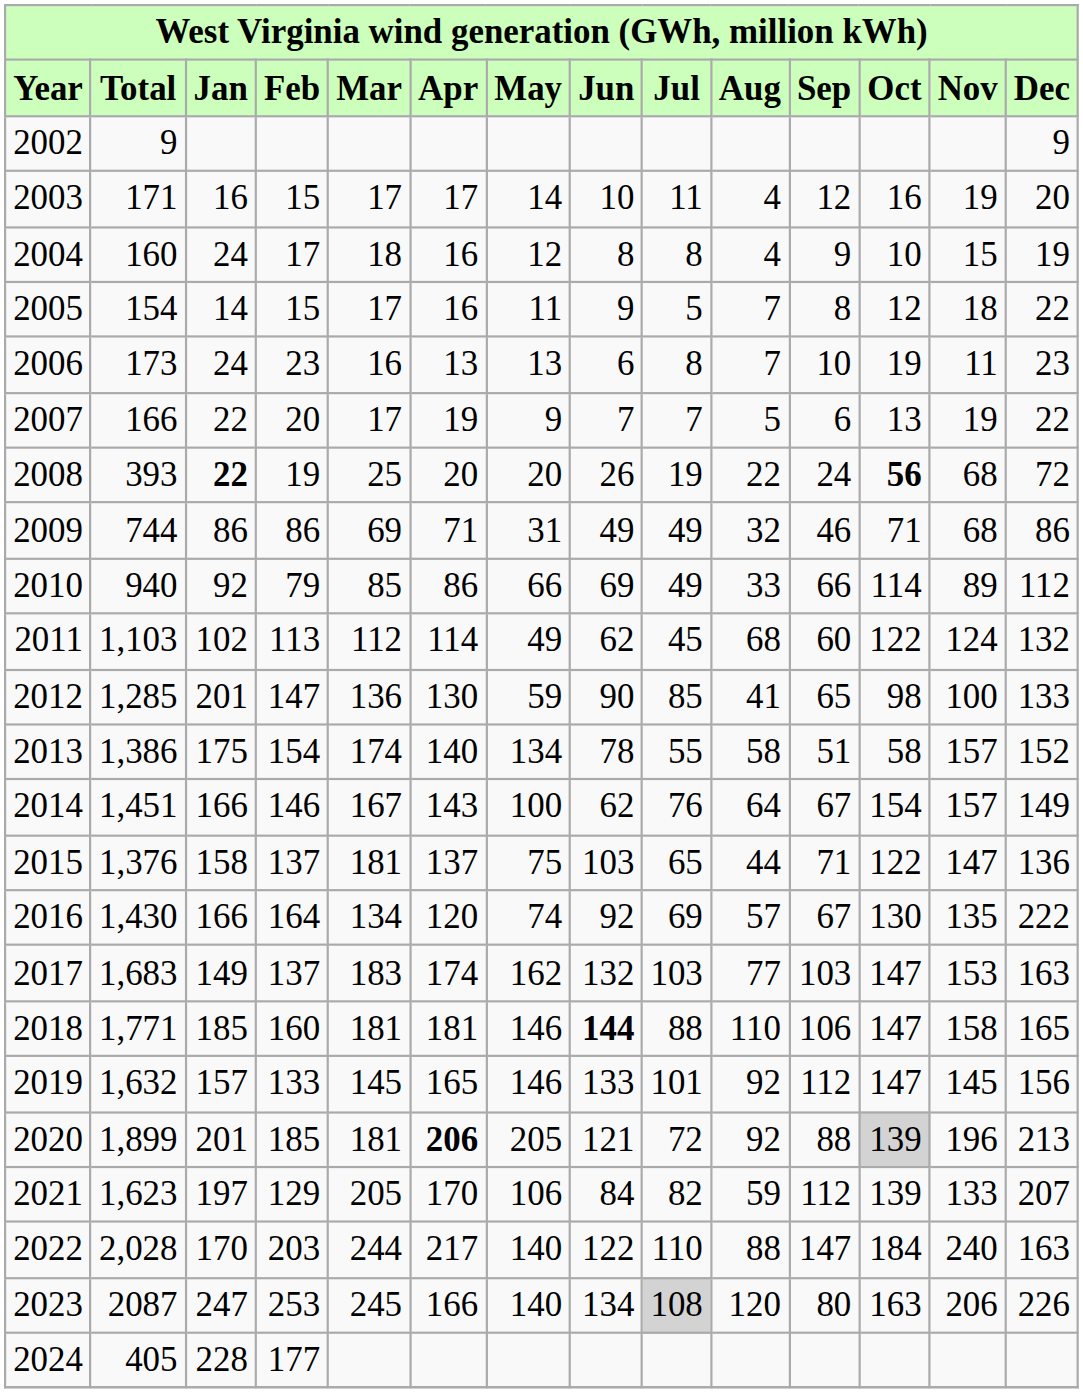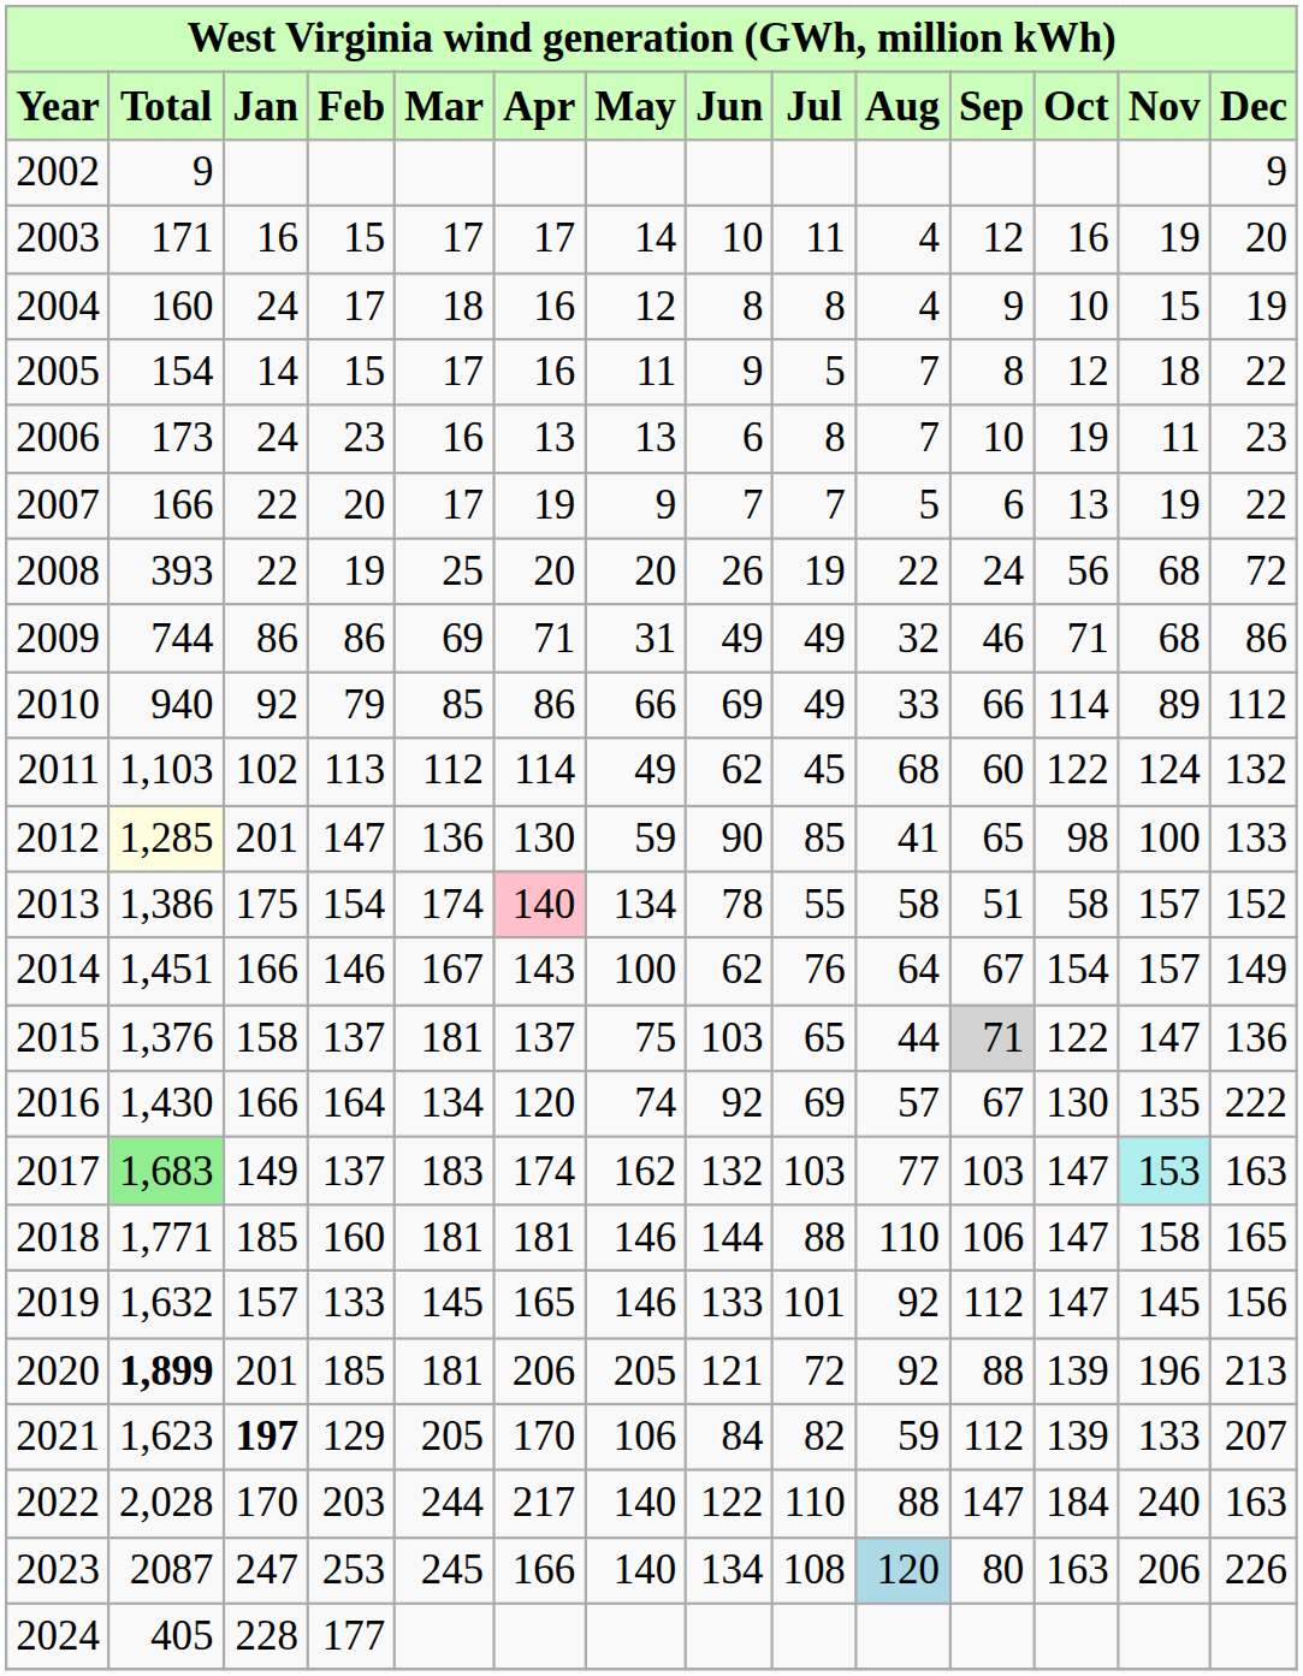2008 | Jan: bold -> normal
2008 | Oct: bold -> normal
2012 | Total: no background -> lightyellow background
2013 | Apr: no background -> pink background
2015 | Sep: no background -> lightgrey background
2017 | Total: no background -> lightgreen background
2017 | Nov: no background -> paleturquoise background
2018 | Jun: bold -> normal
2020 | Total: normal -> bold
2020 | Apr: bold -> normal
2020 | Oct: lightgrey background -> no background
2021 | Jan: normal -> bold
2023 | Jul: lightgrey background -> no background
2023 | Aug: no background -> lightblue background
